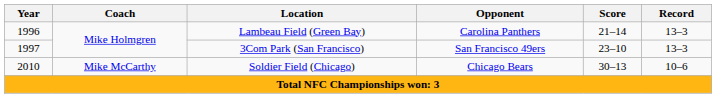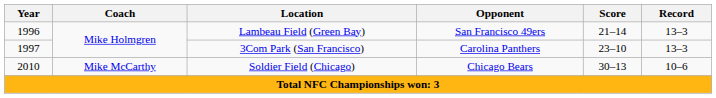Lambeau Field (Green Bay) | Opponent: Carolina Panthers -> San Francisco 49ers
3Com Park (San Francisco) | Opponent: San Francisco 49ers -> Carolina Panthers
